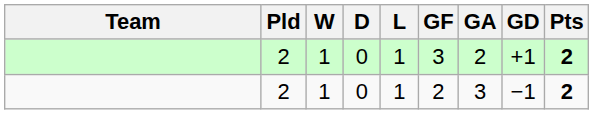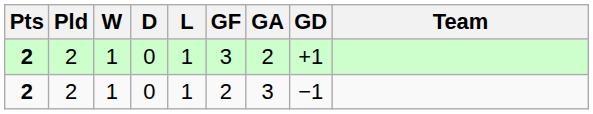columns swapped: Team <-> Pts
